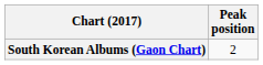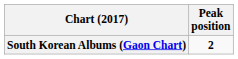South Korean Albums (Gaon Chart) | Peak position: normal -> bold
